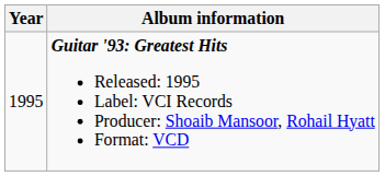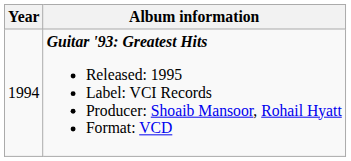row 2 | Year: 1995 -> 1994
